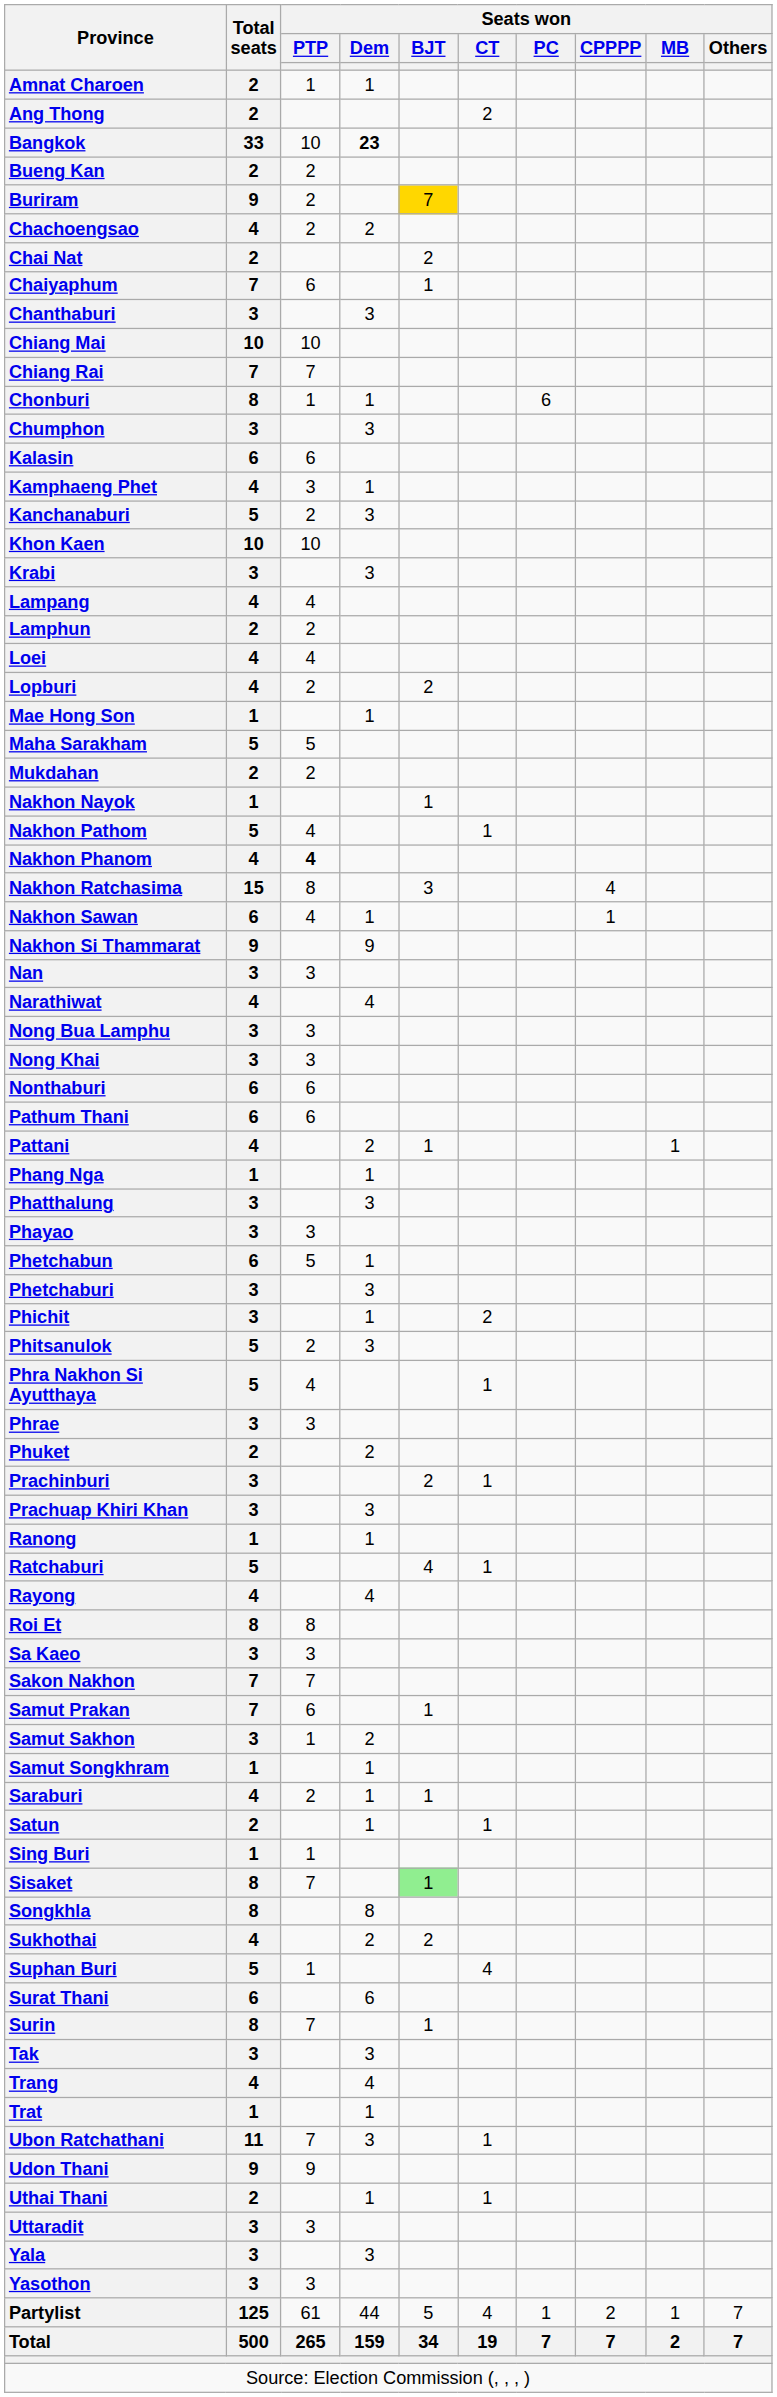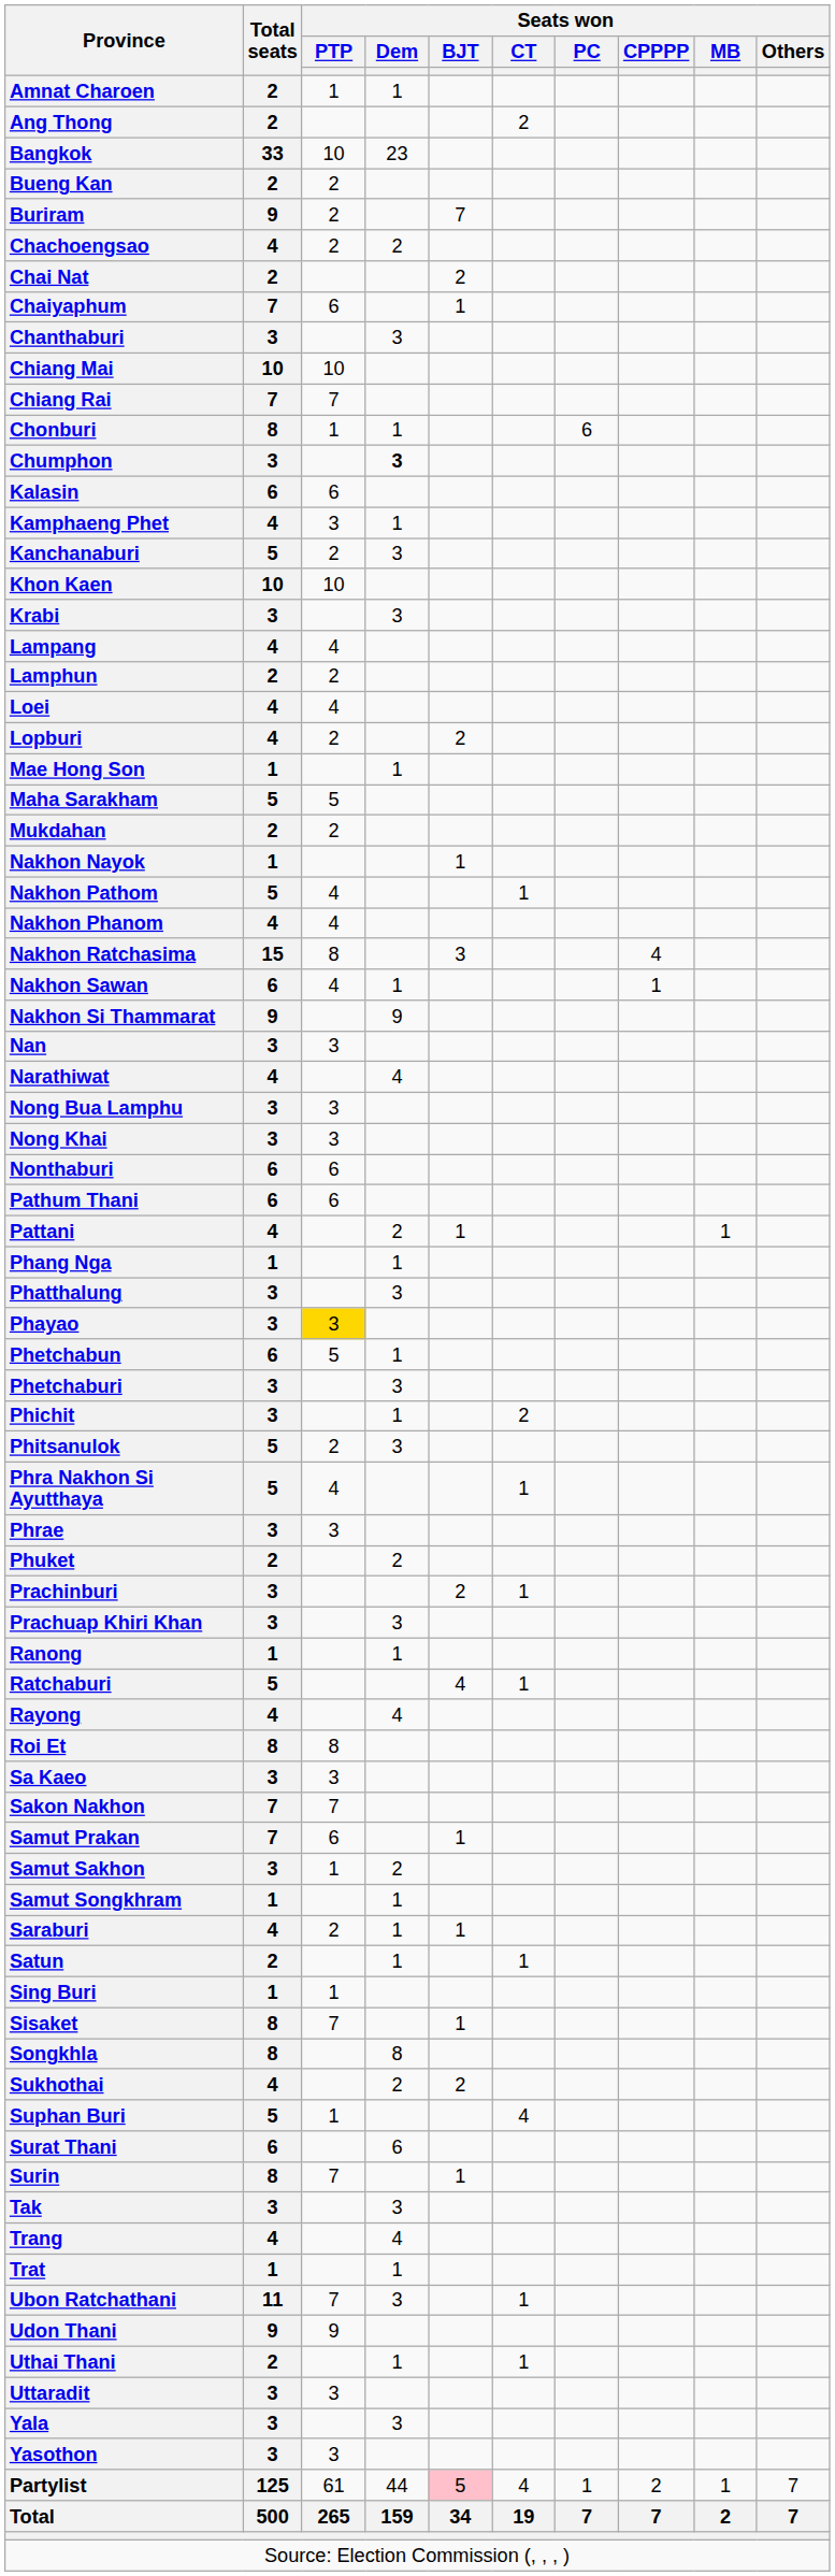Bangkok | Seats won / Dem: bold -> normal
Buriram | Seats won / BJT: gold background -> no background
Chumphon | Seats won / Dem: normal -> bold
Nakhon Phanom | Seats won / PTP: bold -> normal
Phayao | Seats won / PTP: no background -> gold background
Sisaket | Seats won / BJT: lightgreen background -> no background
Partylist | Seats won / BJT: no background -> pink background
